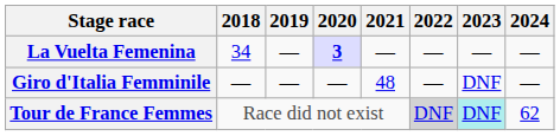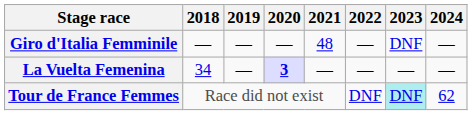rows swapped: La Vuelta Femenina <-> Giro d'Italia Femminile
Tour de France Femmes | 2022: lightgrey background -> no background
